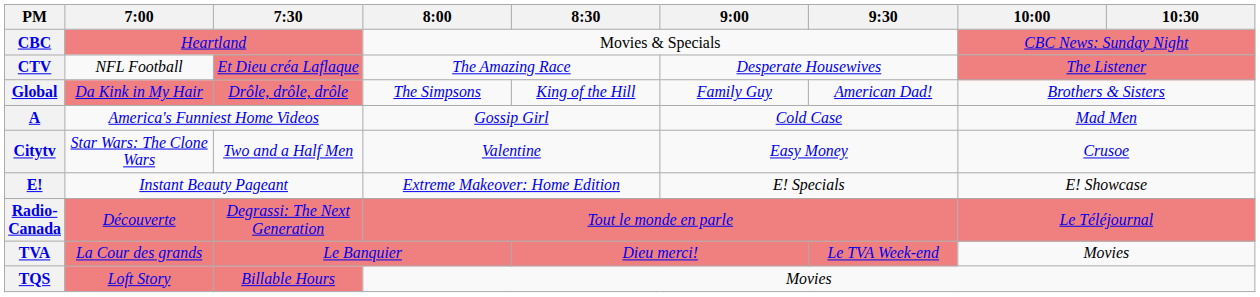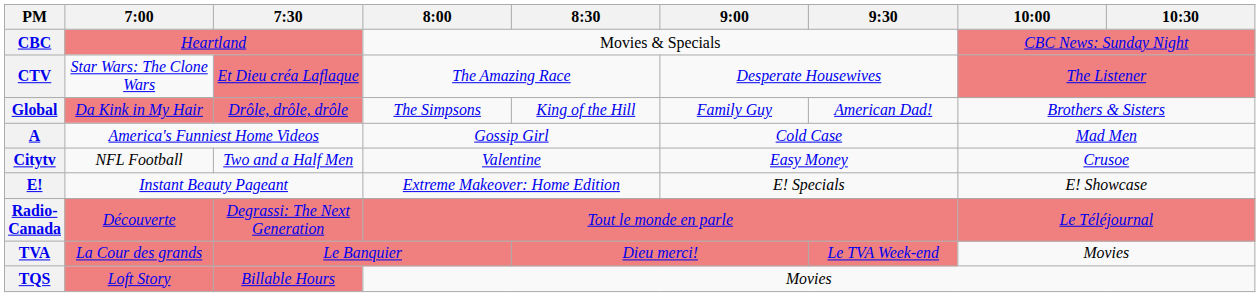CTV | 7:00: NFL Football -> Star Wars: The Clone Wars
Citytv | 7:00: Star Wars: The Clone Wars -> NFL Football
